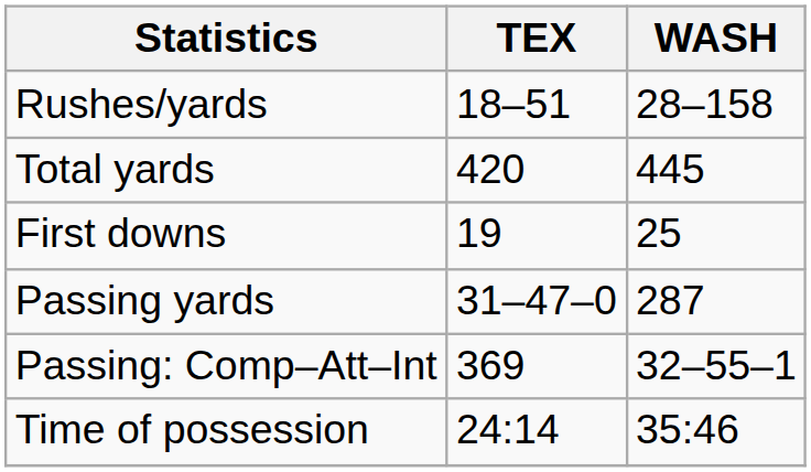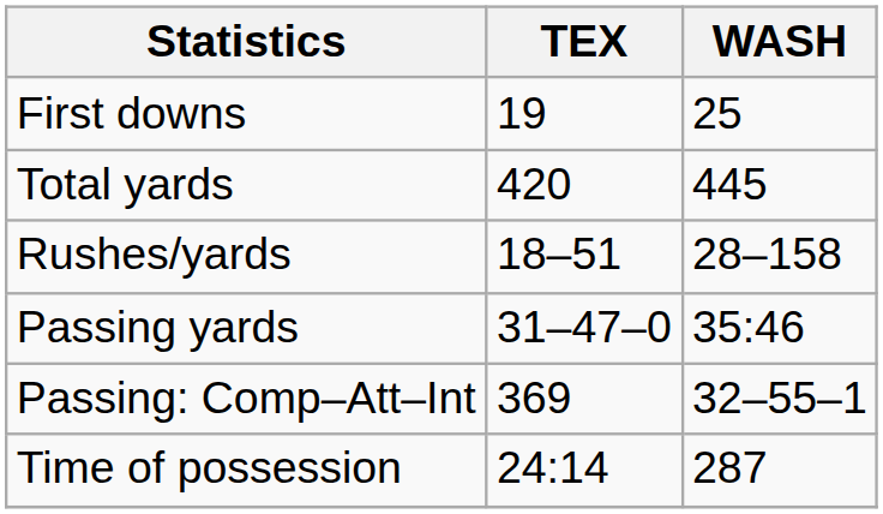rows swapped: First downs <-> Rushes/yards
Passing yards | WASH: 287 -> 35:46
Time of possession | WASH: 35:46 -> 287
